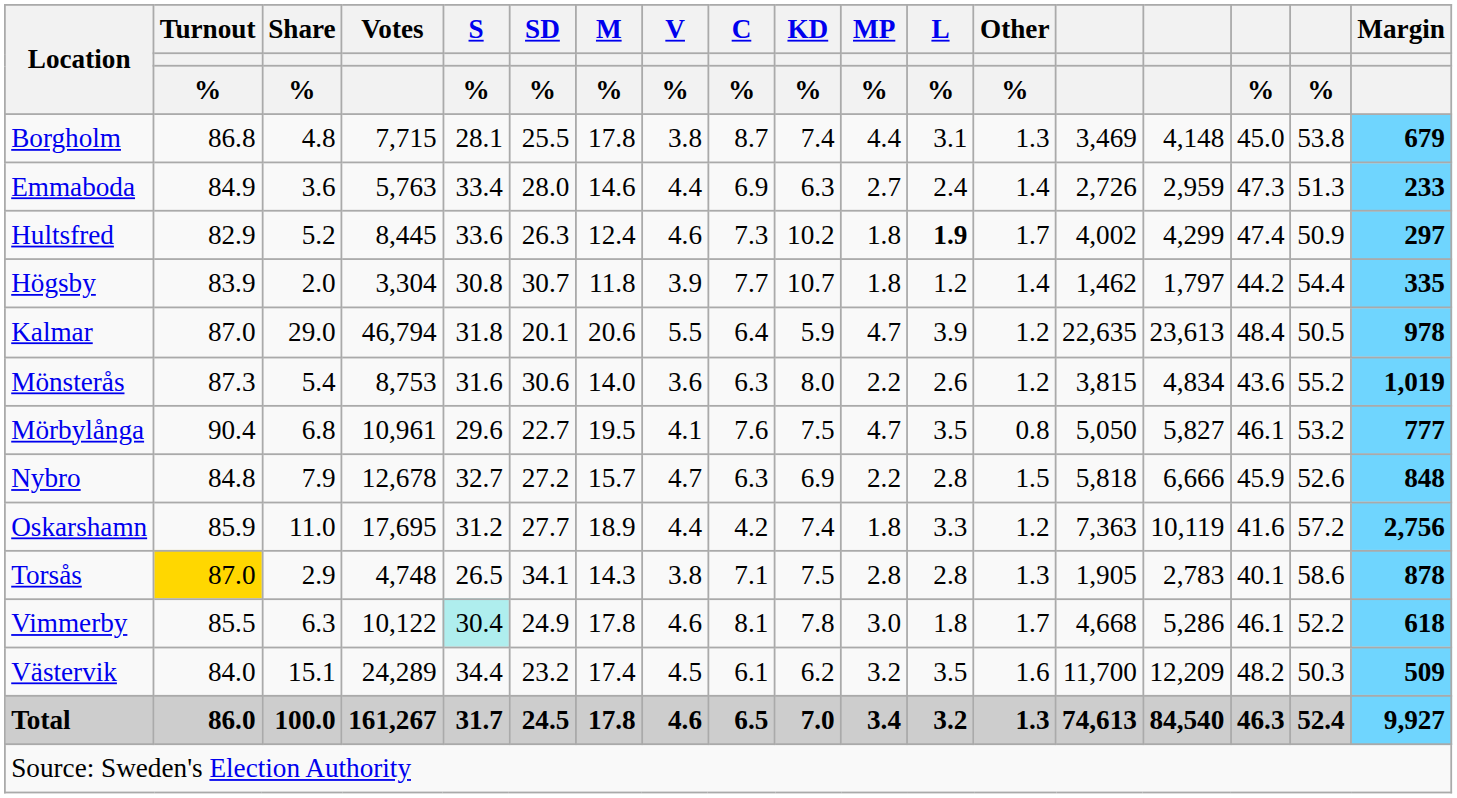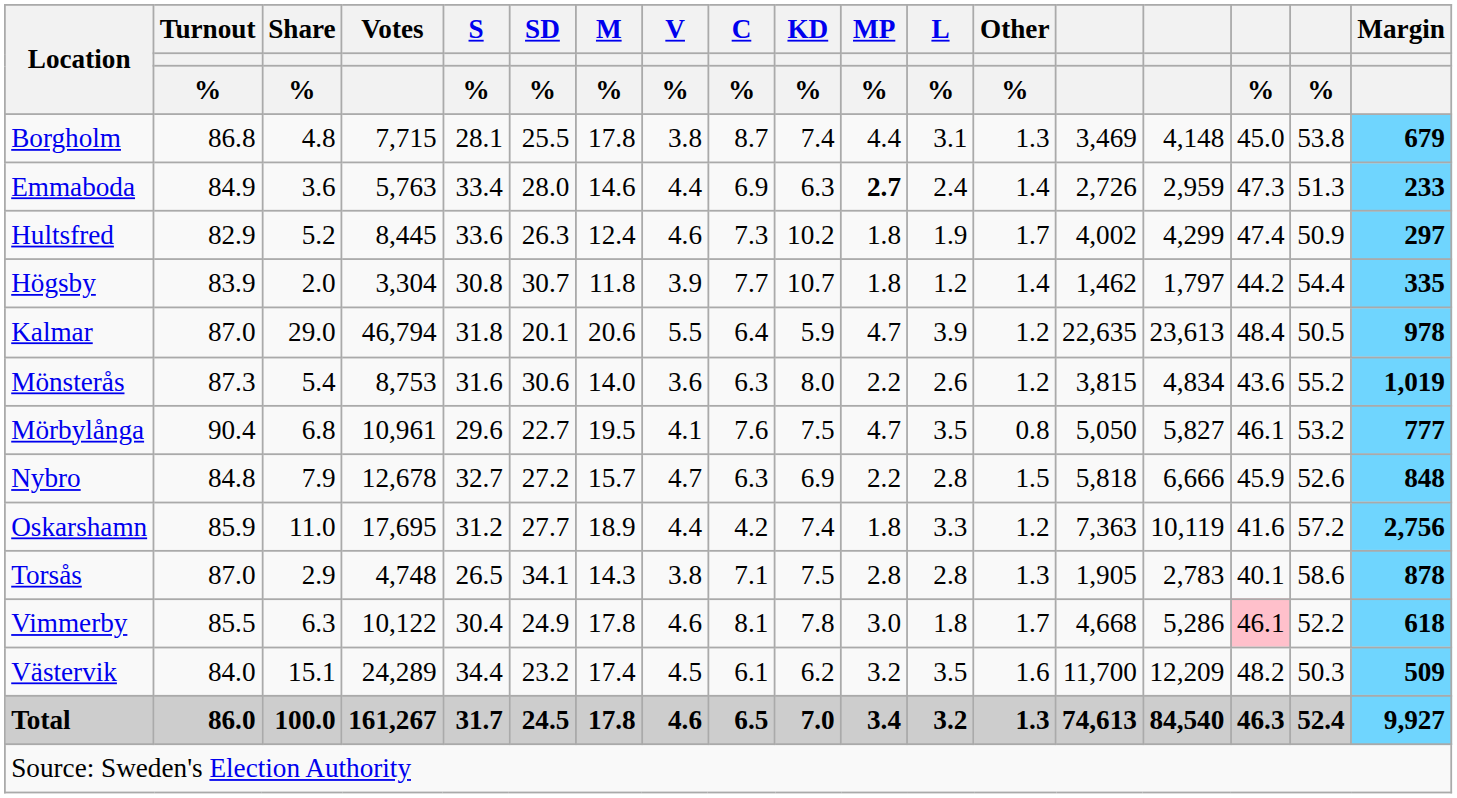Emmaboda | MP / %: normal -> bold
Hultsfred | L / %: bold -> normal
Torsås | Turnout / %: gold background -> no background
Vimmerby | S / %: paleturquoise background -> no background
Vimmerby | column 16: no background -> pink background
